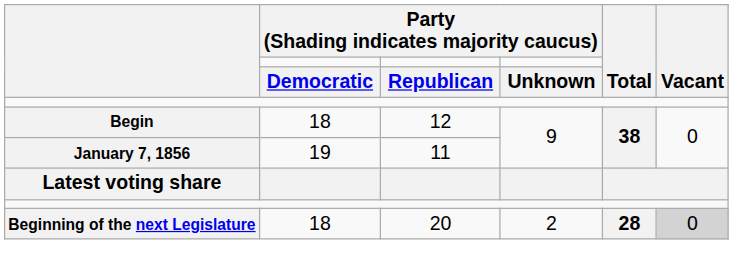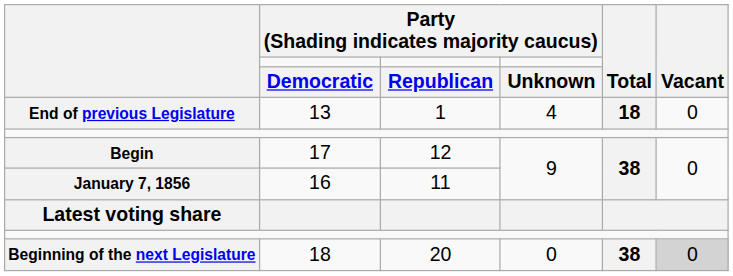+ row: End of previous Legislature | 13 | 1 | 4 | 18 | 0
Begin | column 2: 18 -> 17
January 7, 1856 | column 2: 19 -> 16
Beginning of the next Legislature | column 4: 2 -> 0
Beginning of the next Legislature | Total: 28 -> 38
